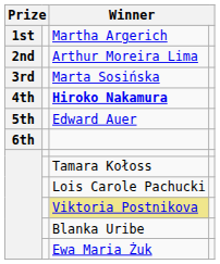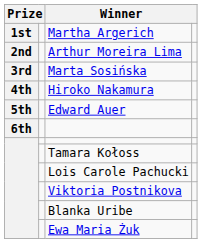Hiroko Nakamura | column 3: bold -> normal
Viktoria Postnikova | column 3: khaki background -> no background
